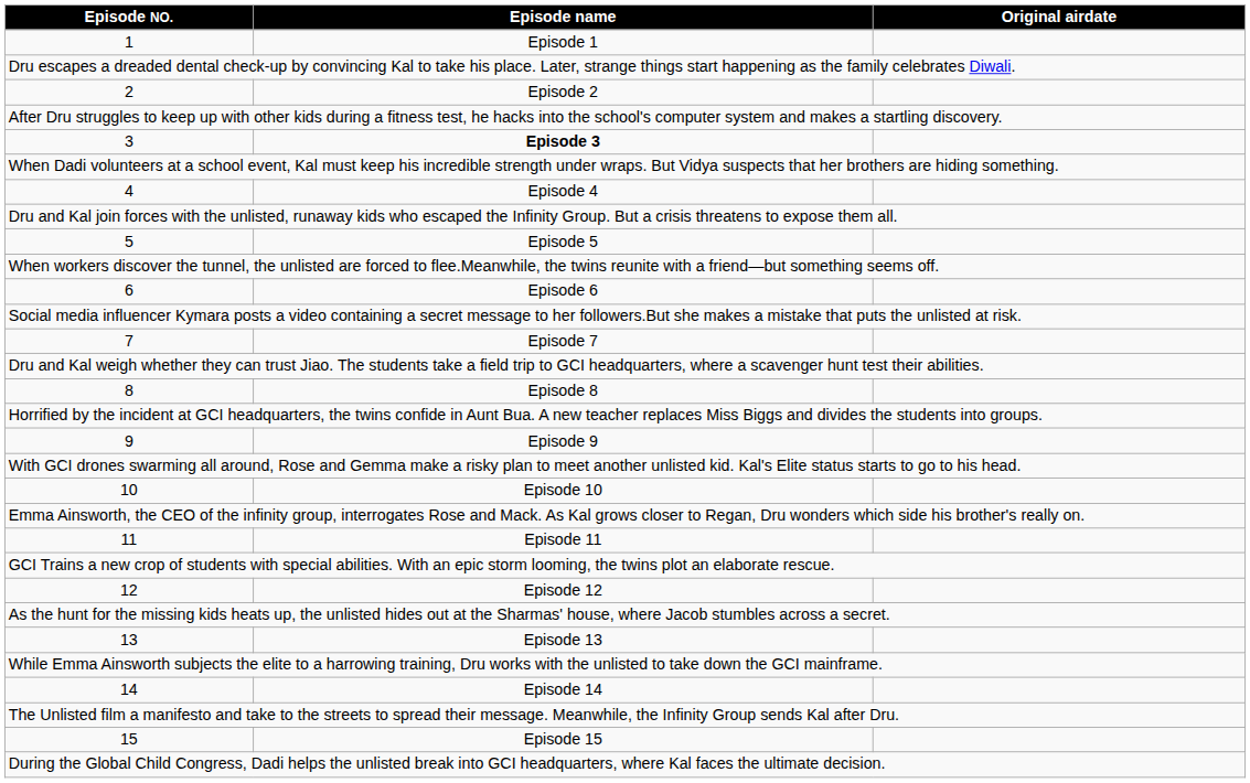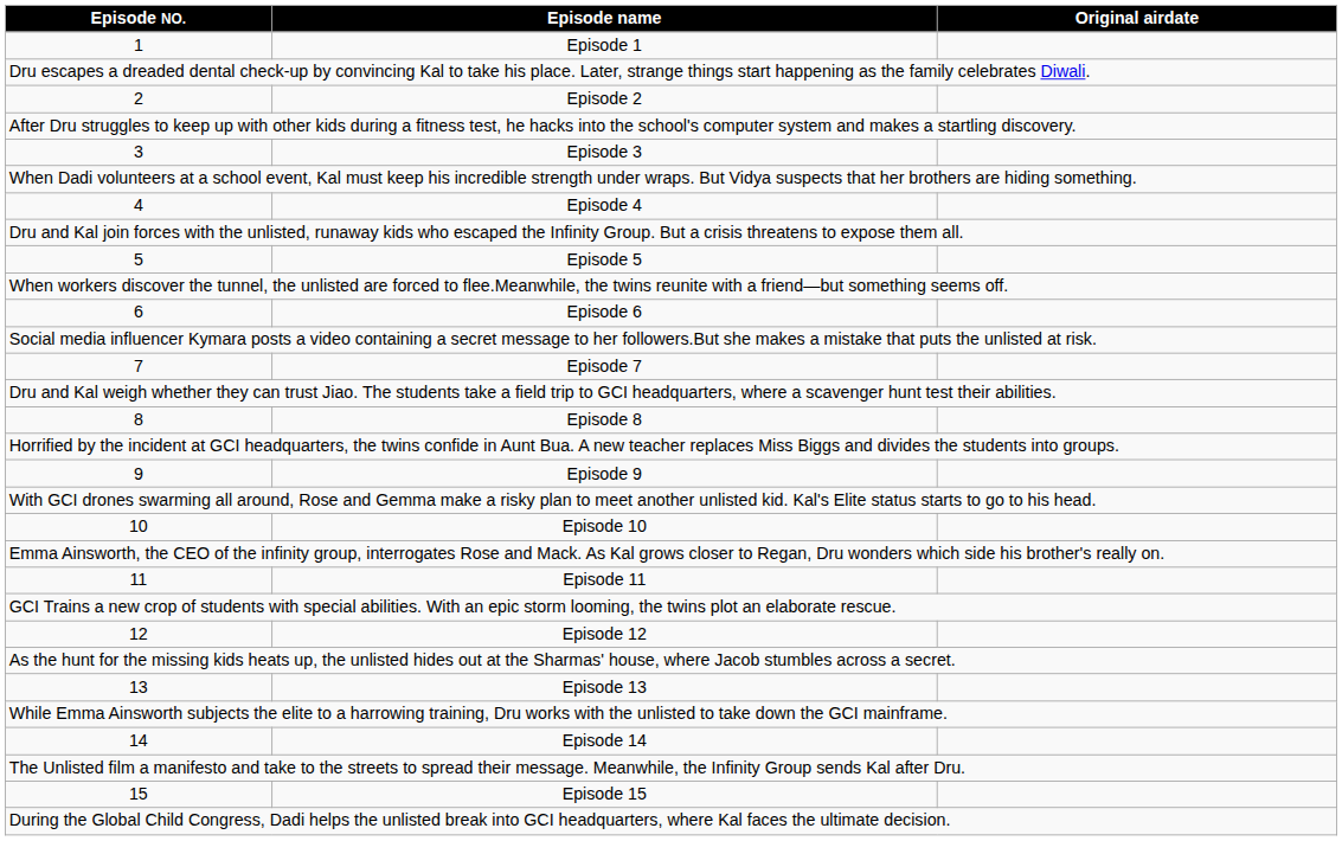3 | Episode name: bold -> normal
